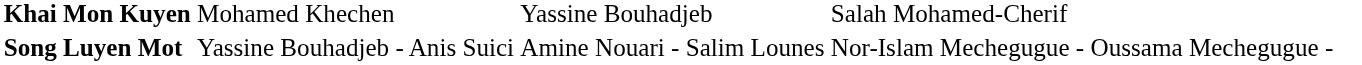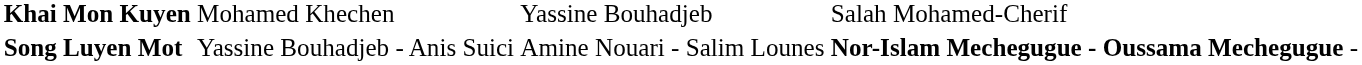Song Luyen Mot | column 4: normal -> bold
